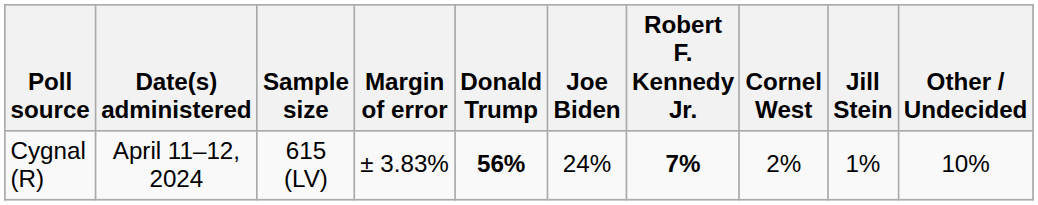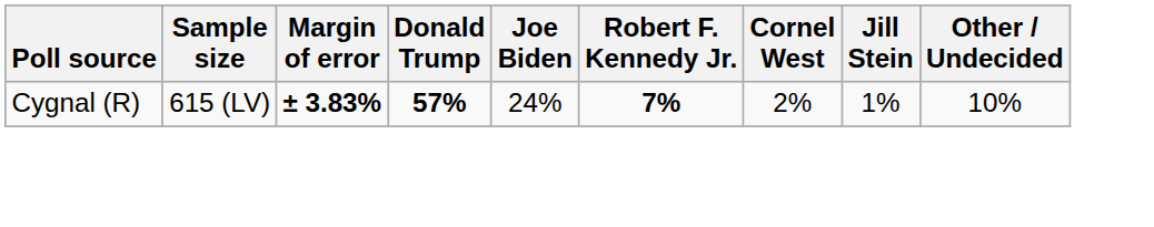- column: Date(s) administered | April 11–12, 2024
Cygnal (R) | Margin of error: normal -> bold
Cygnal (R) | Donald Trump: 56% -> 57%
